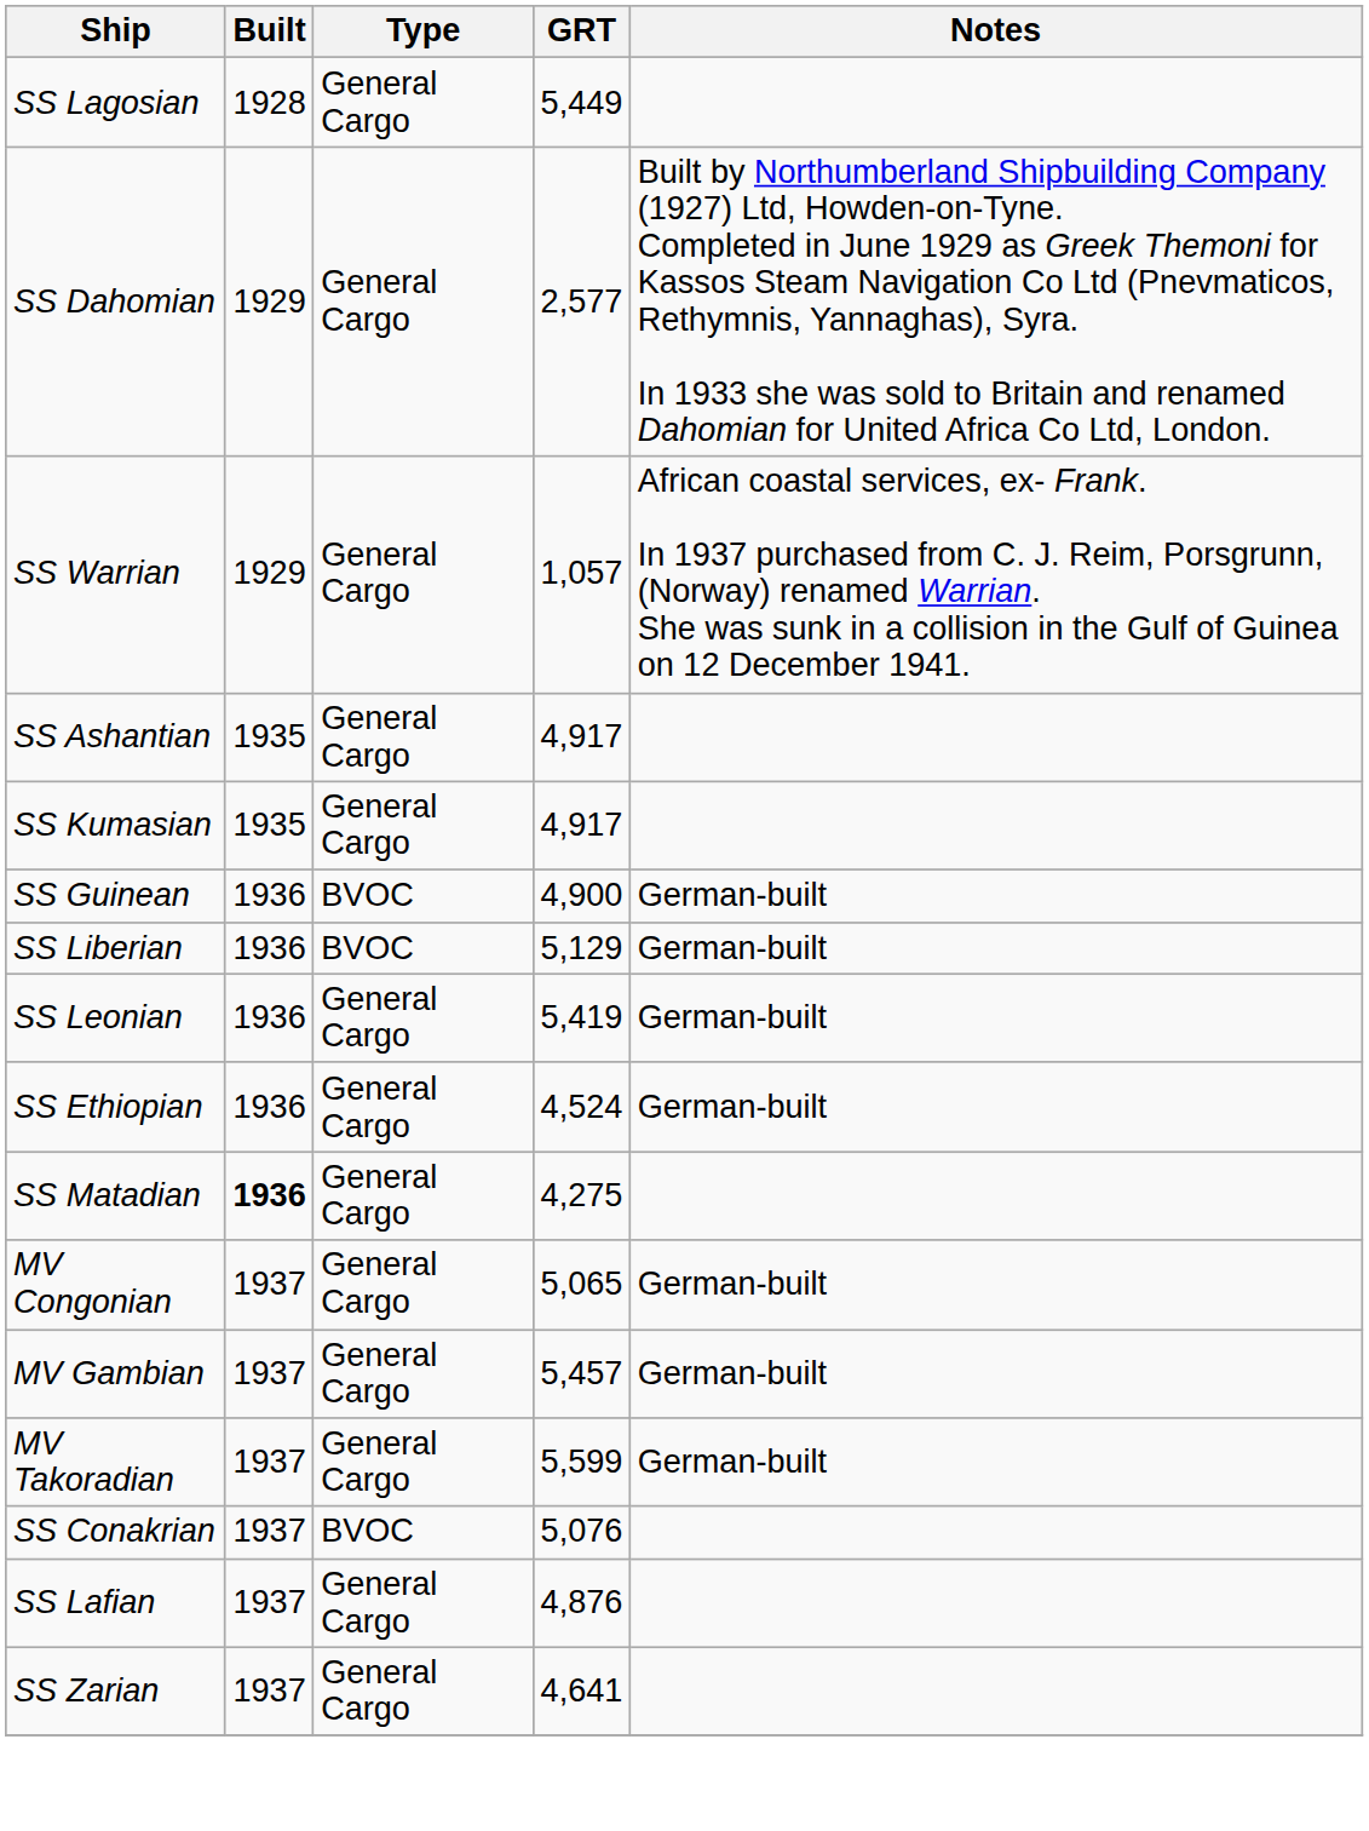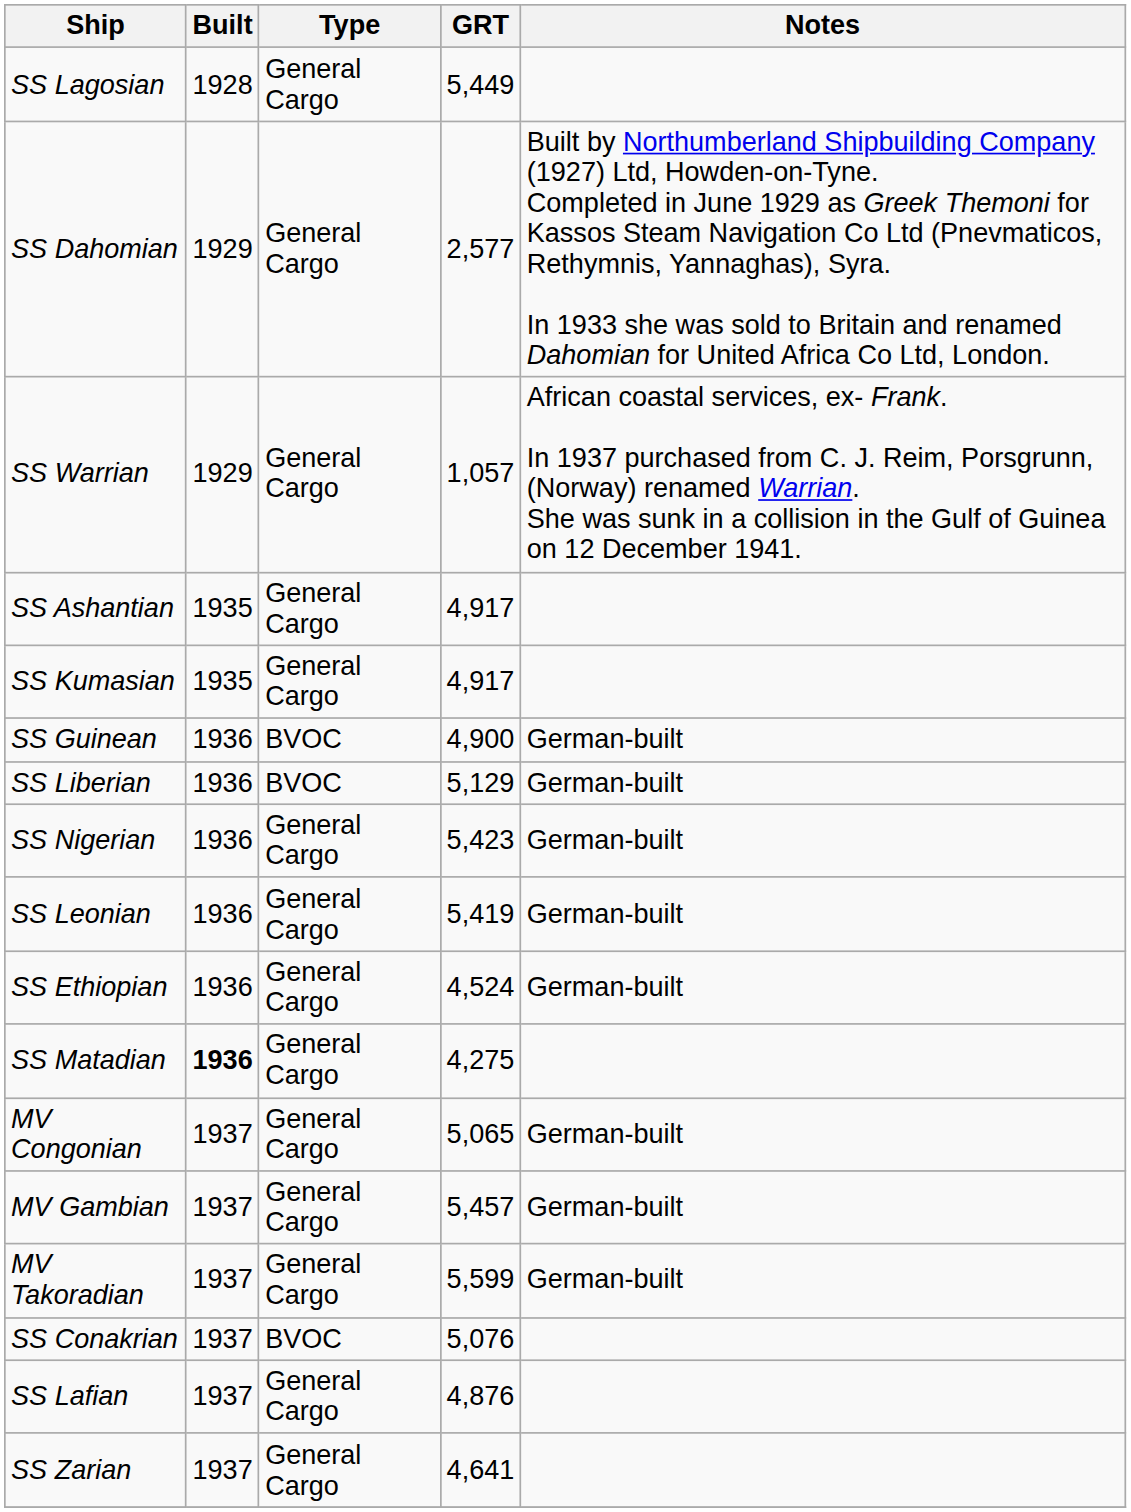+ row: SS Nigerian | 1936 | General Cargo | 5,423 | German-built
